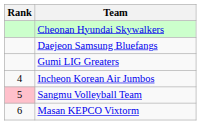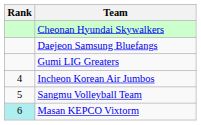Sangmu Volleyball Team | Rank: pink background -> no background
Masan KEPCO Vixtorm | Rank: no background -> paleturquoise background
